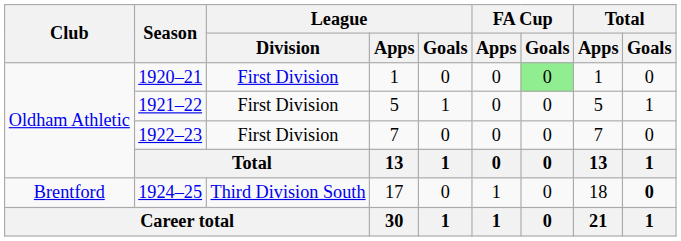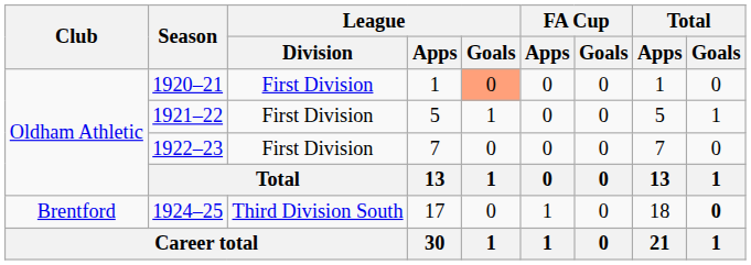1920–21 | League / Goals: no background -> lightsalmon background
1920–21 | FA Cup / Goals: lightgreen background -> no background
